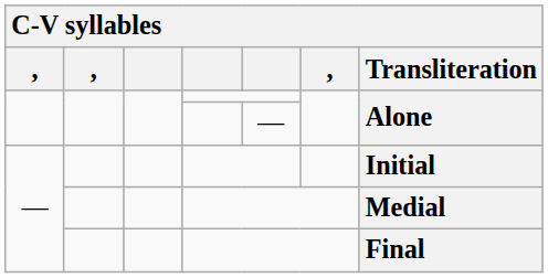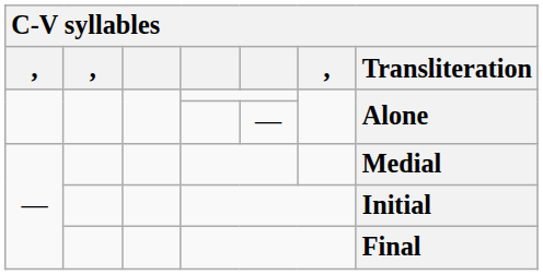row 5 | Transliteration: Initial -> Medial
row 6 | Transliteration: Medial -> Initial
